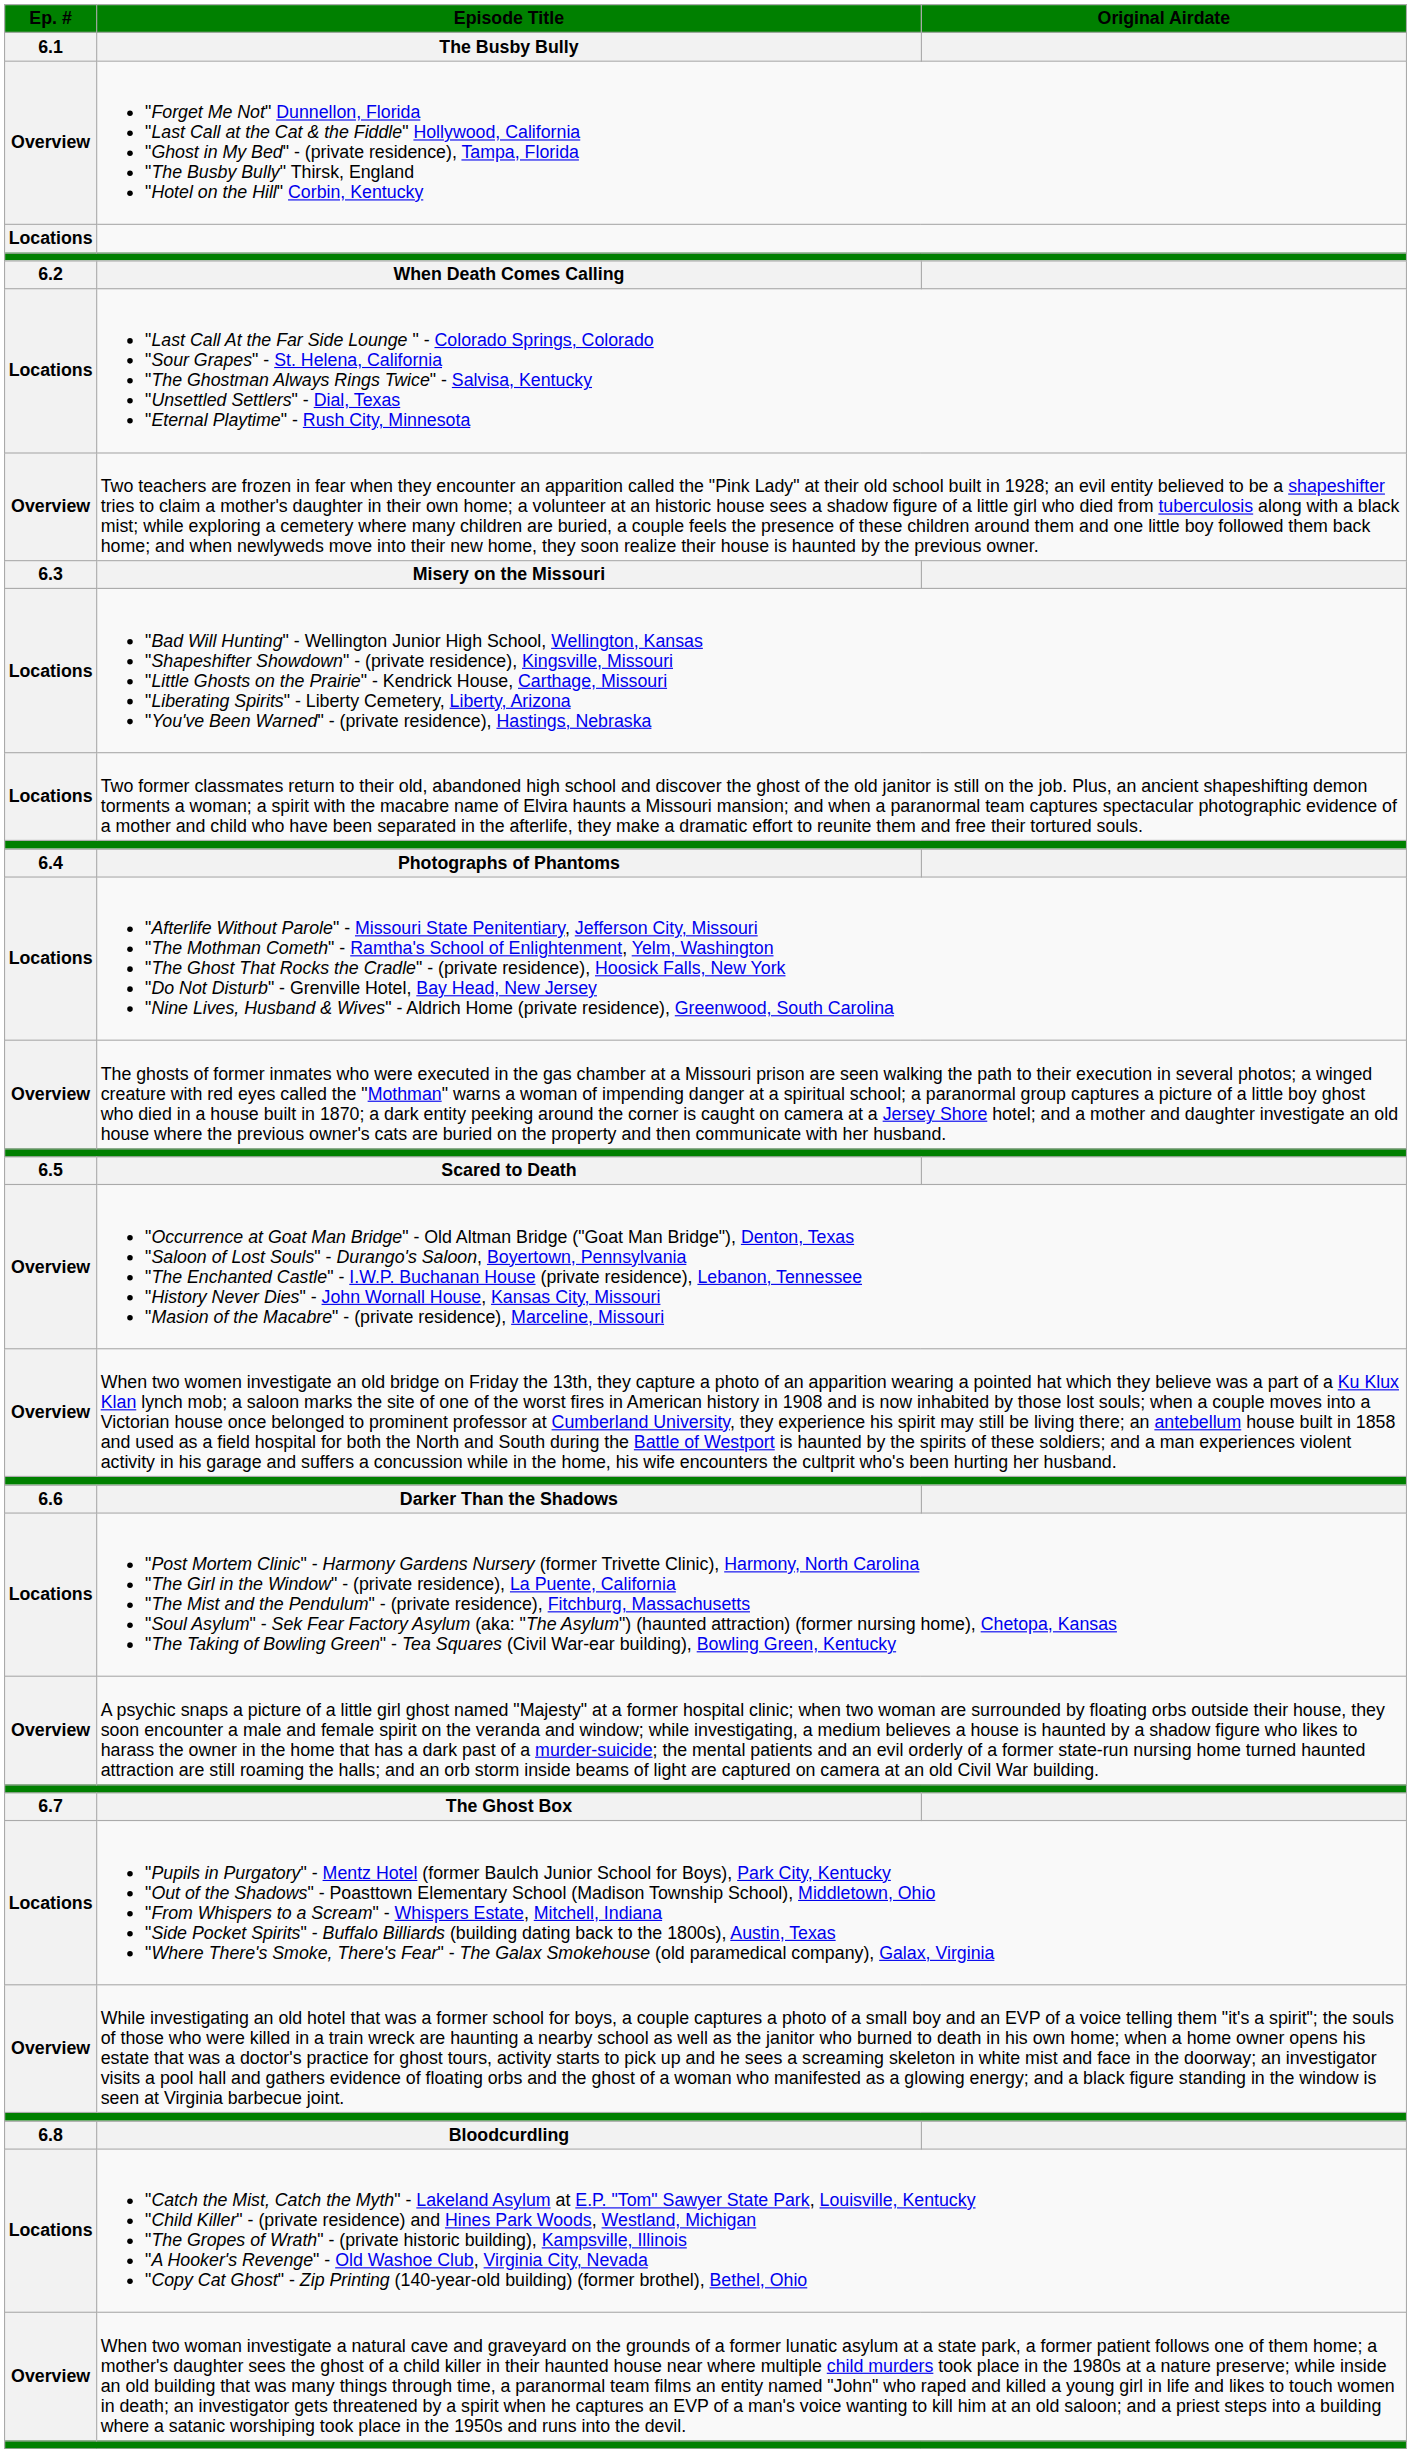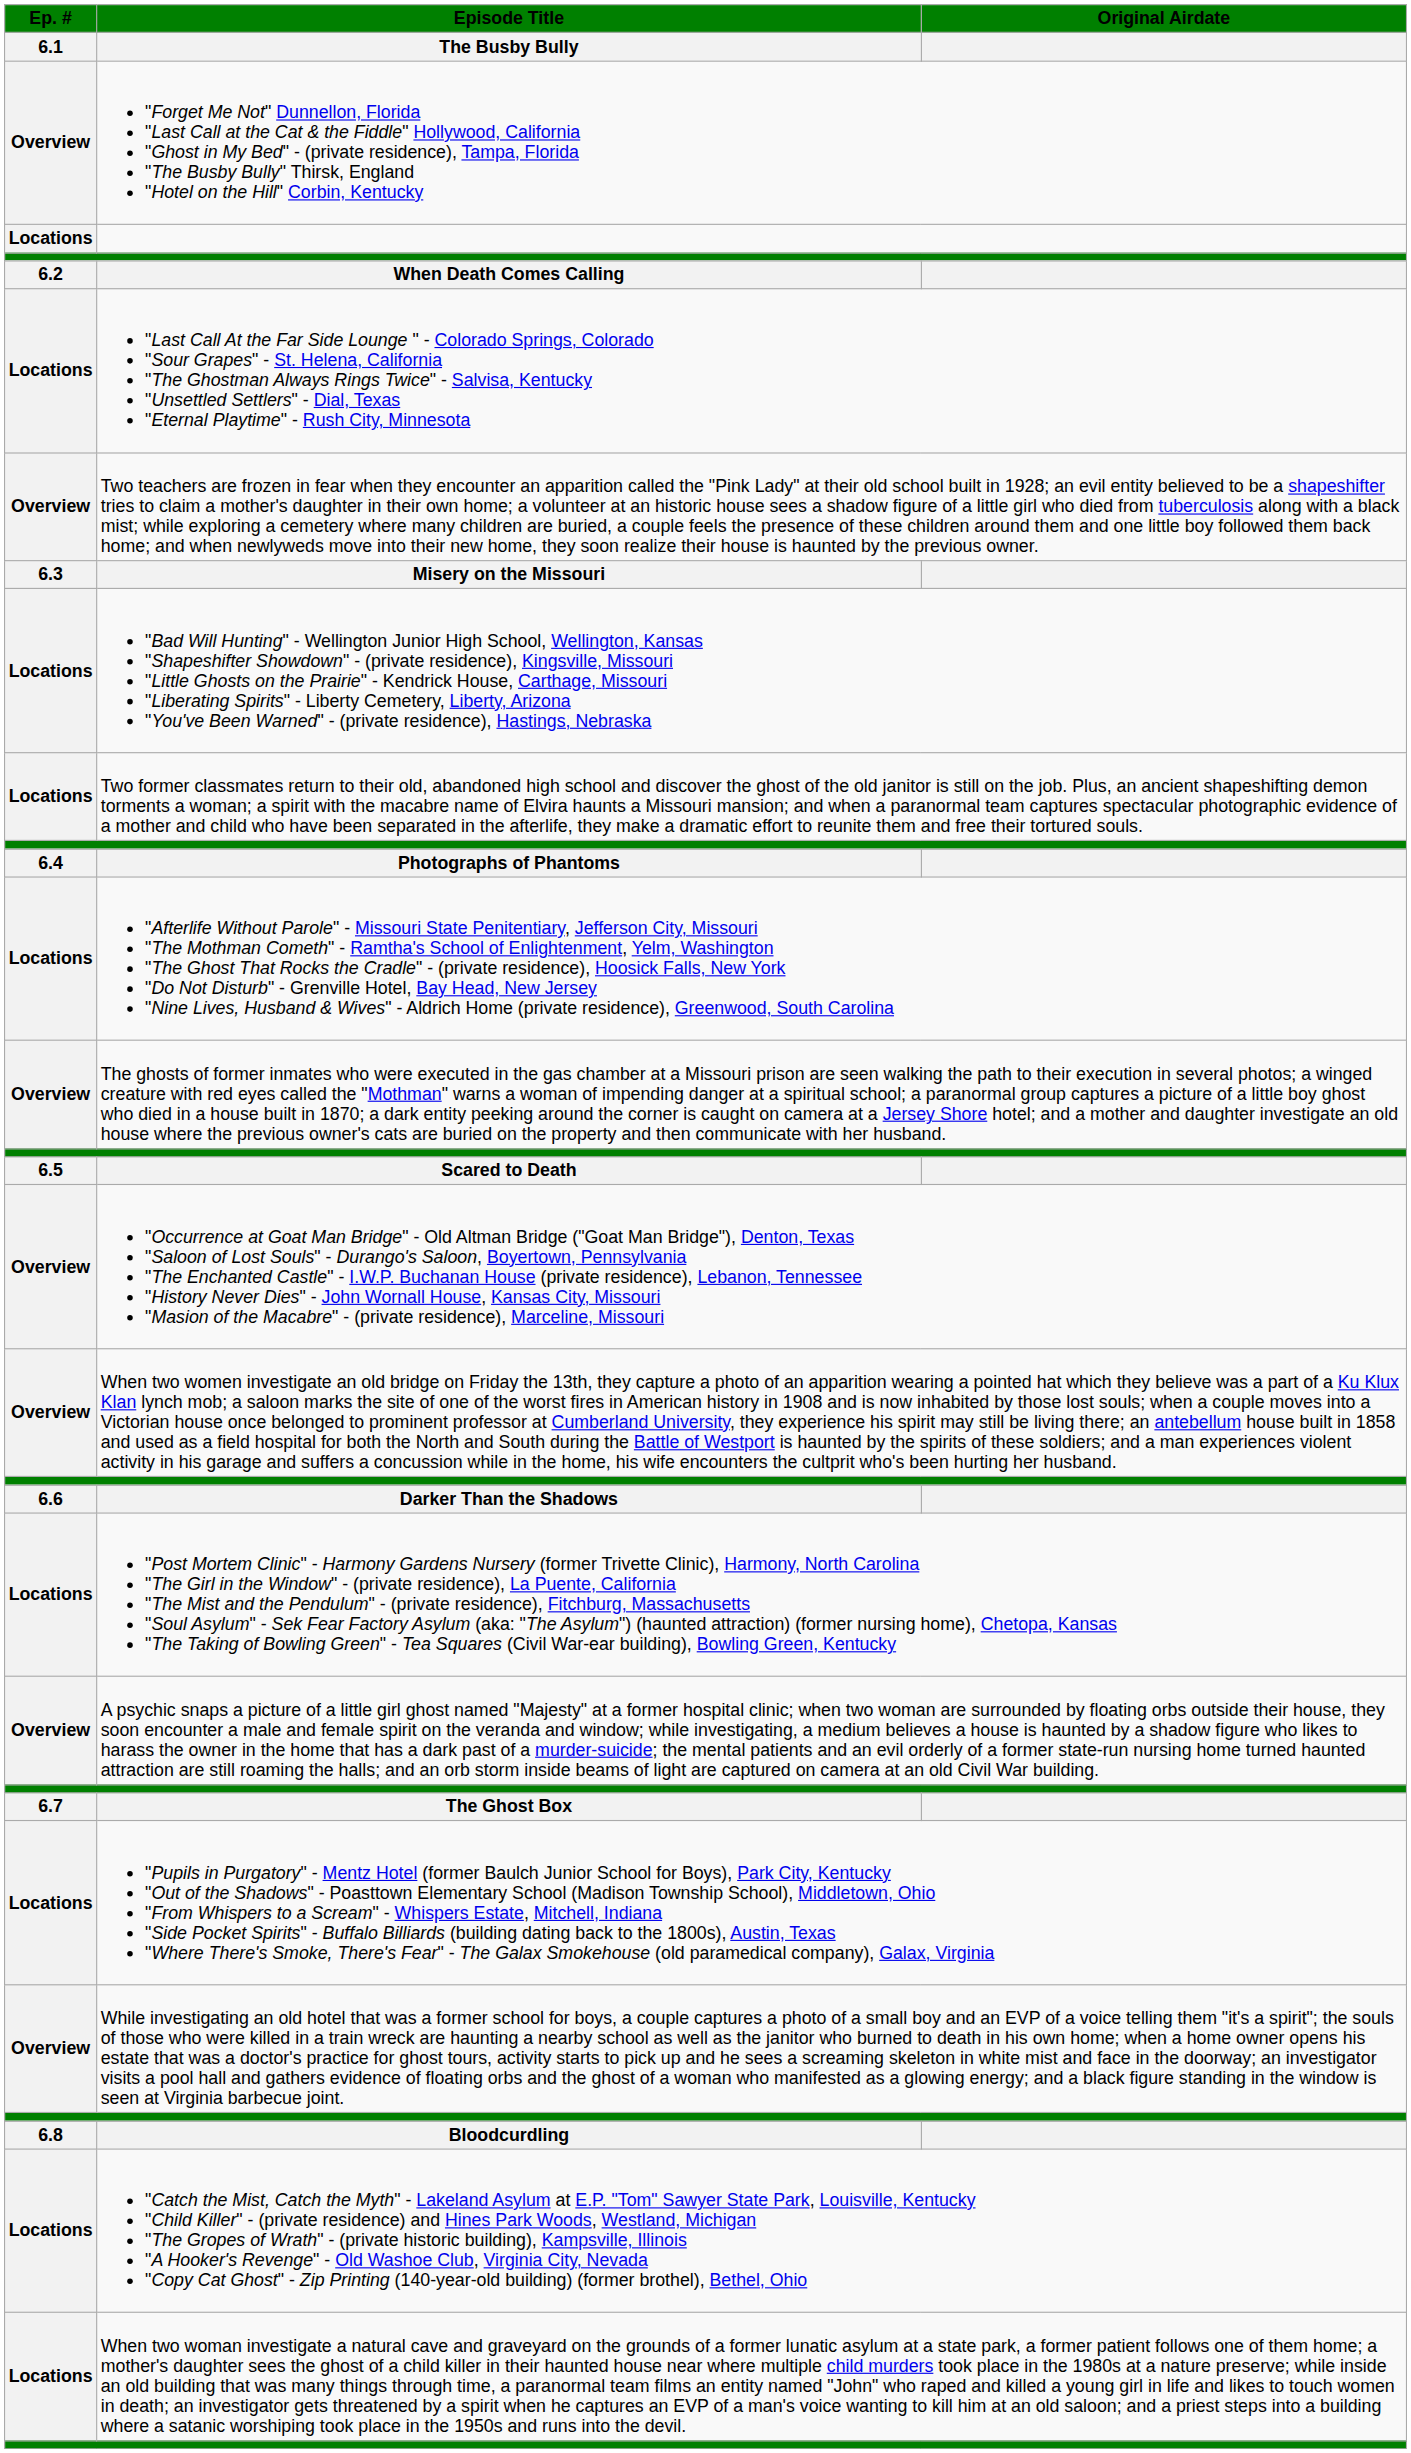row 31 | Ep. # / 6.1: Overview -> Locations
